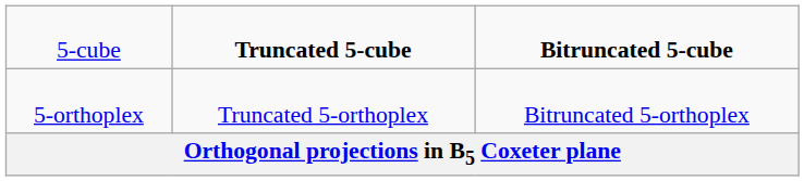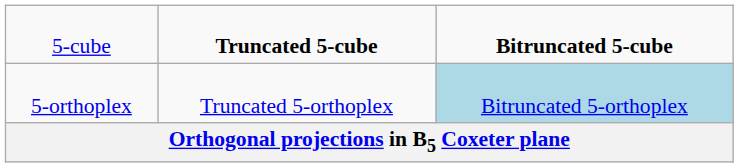5-orthoplex | column 3: no background -> lightblue background
